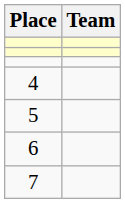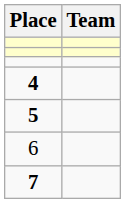row 5 | Place: normal -> bold
row 6 | Place: normal -> bold
row 8 | Place: normal -> bold
